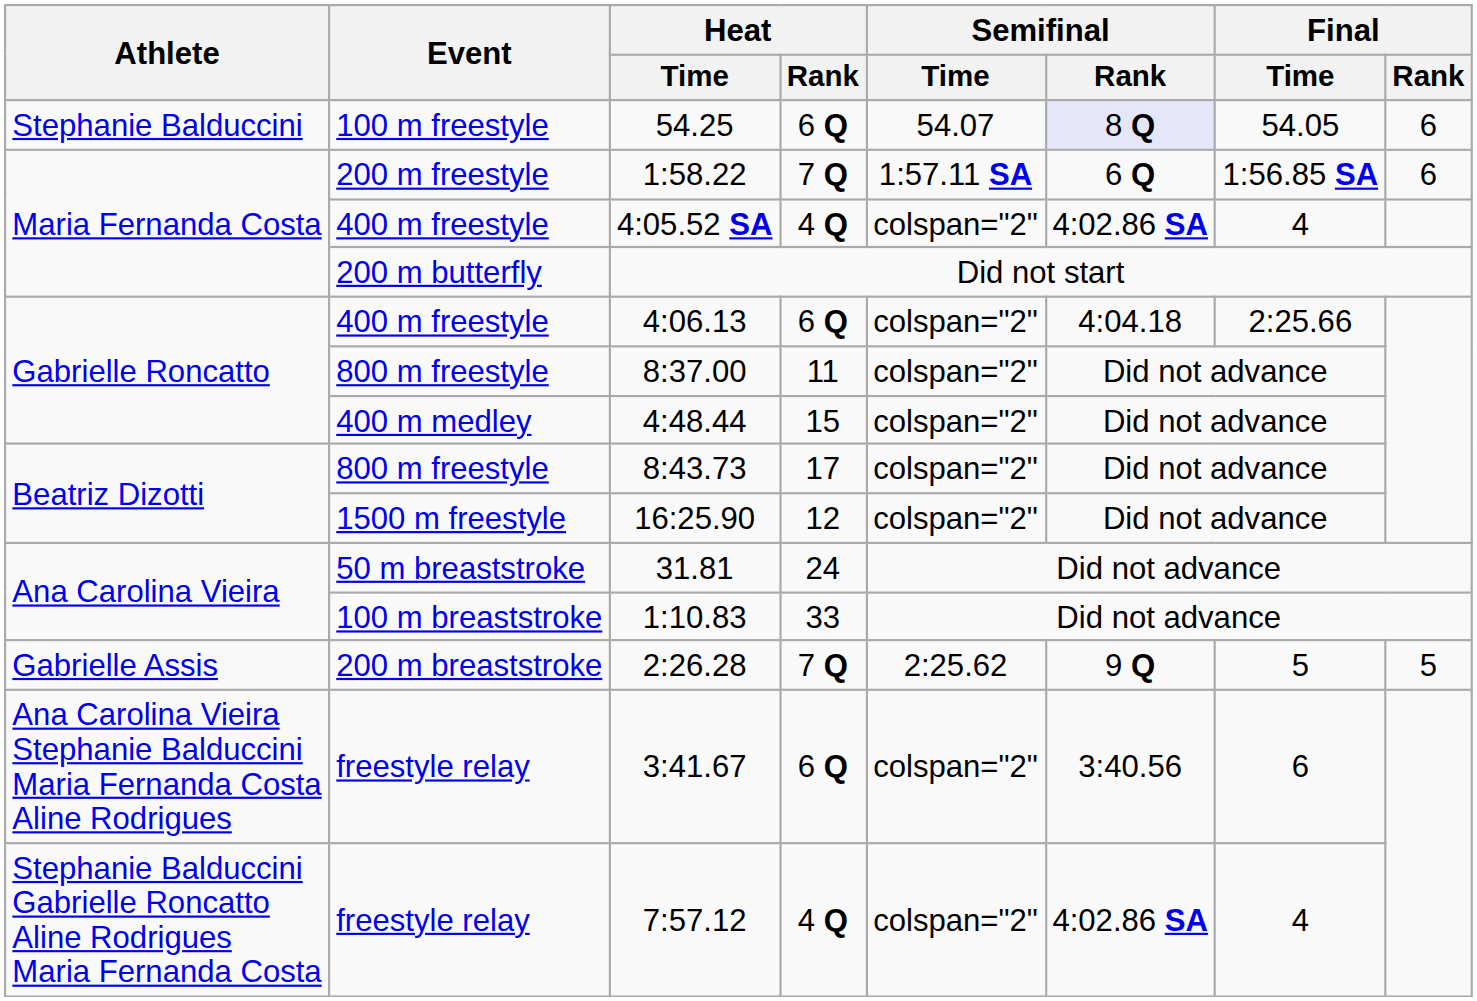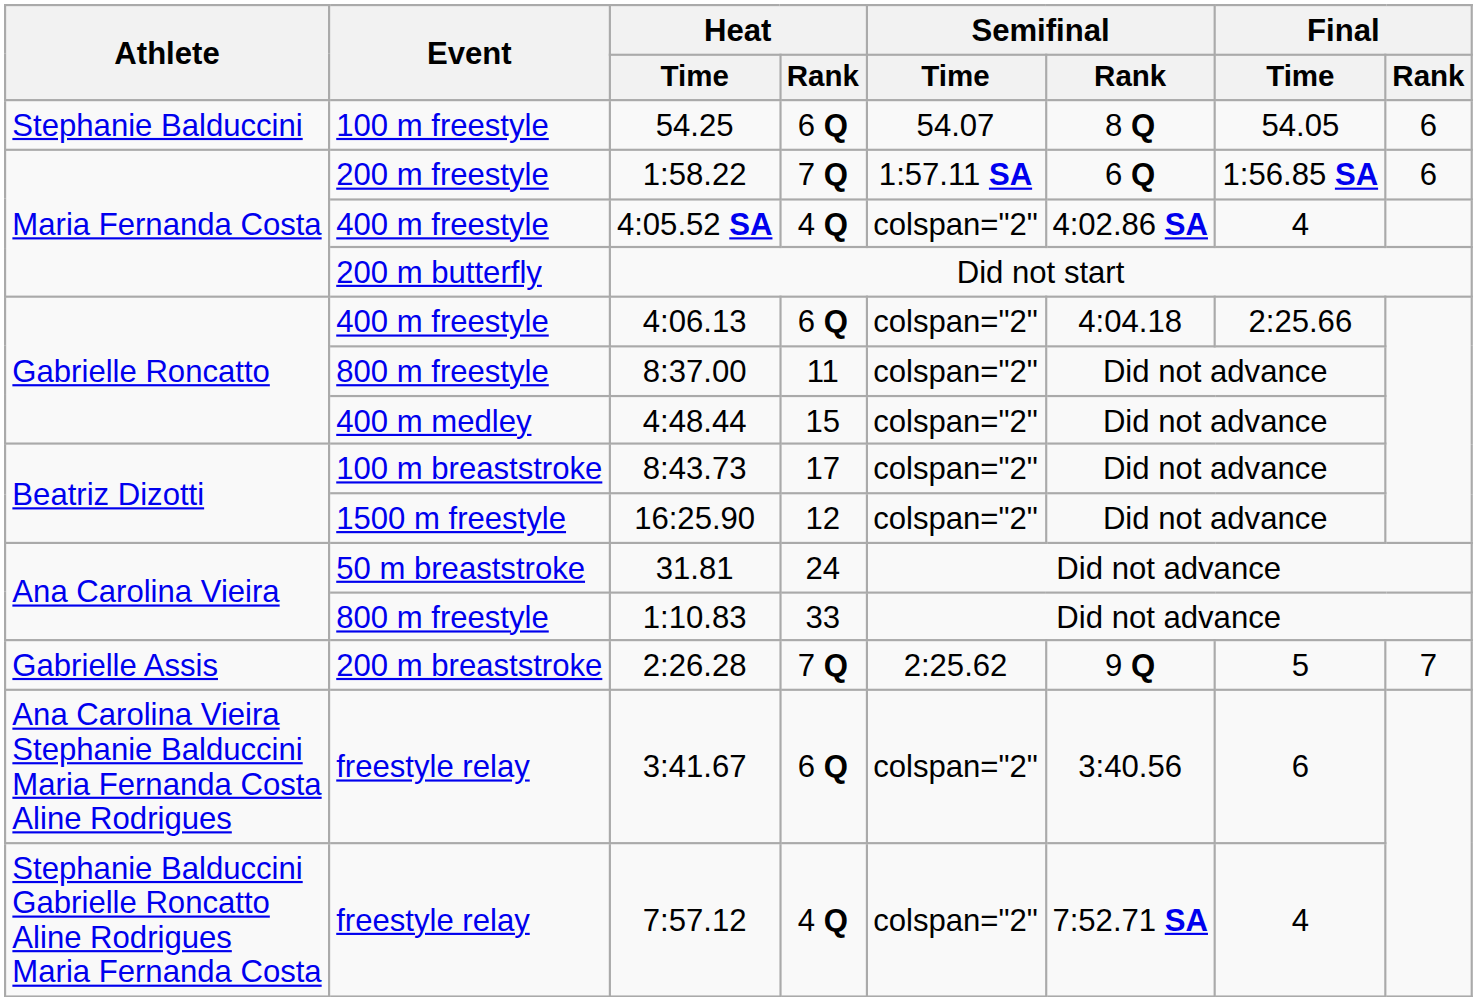54.25 | Semifinal / Rank: lavender background -> no background
8:43.73 | Event: 800 m freestyle -> 100 m breaststroke
1:10.83 | Event: 100 m breaststroke -> 800 m freestyle
2:26.28 | Final / Rank: 5 -> 7
7:57.12 | Semifinal / Rank: 4:02.86 SA -> 7:52.71 SA
